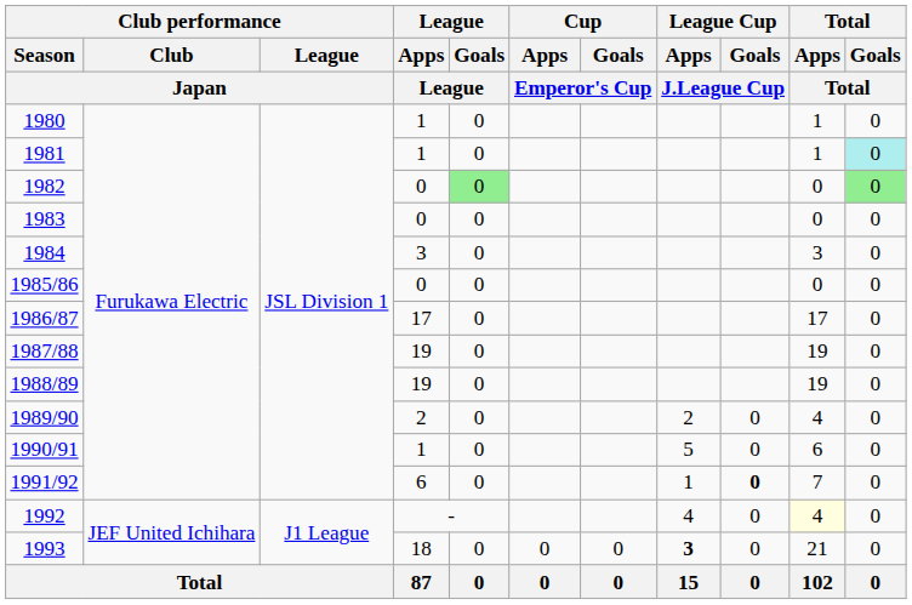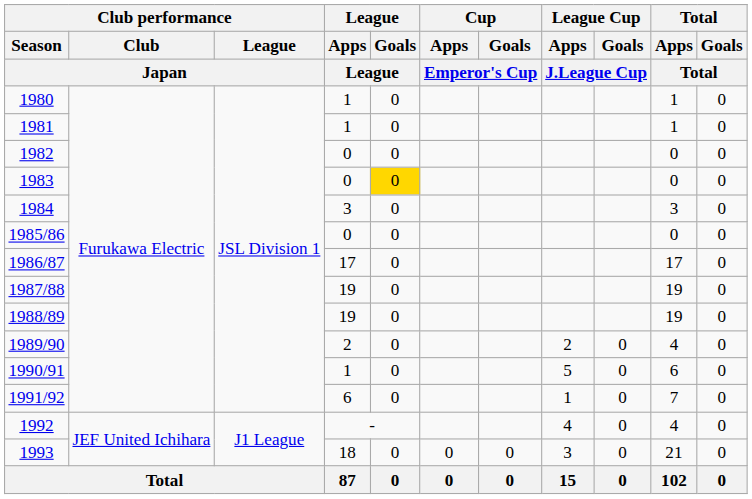1981 | Total / Goals / Total: paleturquoise background -> no background
1982 | League / Goals / League: lightgreen background -> no background
1982 | Total / Goals / Total: lightgreen background -> no background
1983 | League / Goals / League: no background -> gold background
1991/92 | League Cup / Goals / J.League Cup: bold -> normal
1992 | Total / Apps / Total: lightyellow background -> no background
1993 | League Cup / Apps / J.League Cup: bold -> normal
